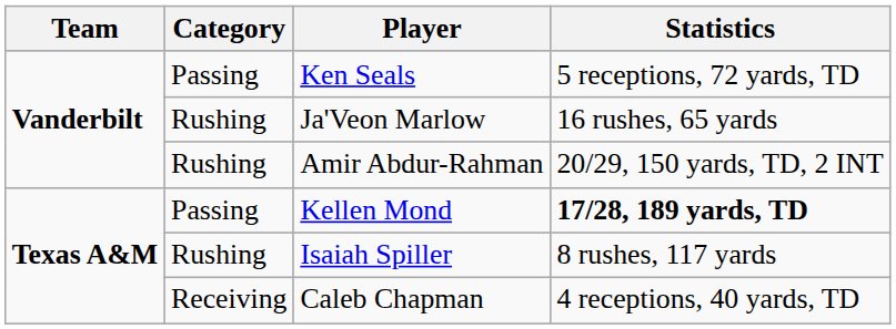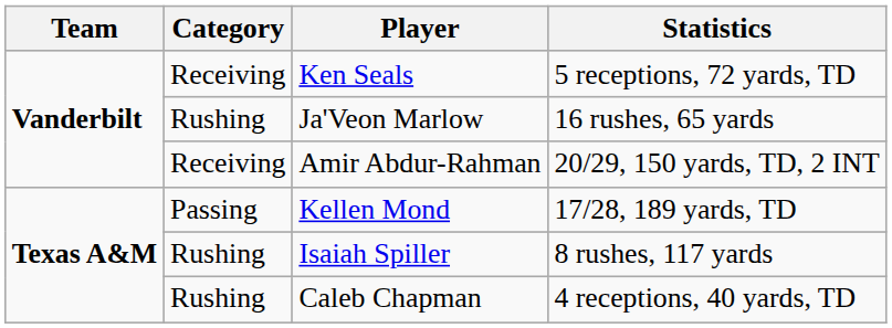Ken Seals | Category: Passing -> Receiving
Amir Abdur-Rahman | Category: Rushing -> Receiving
Kellen Mond | Statistics: bold -> normal
Caleb Chapman | Category: Receiving -> Rushing
